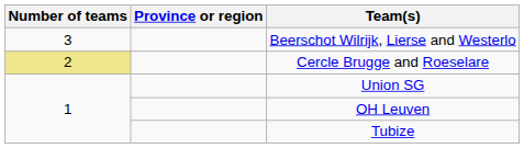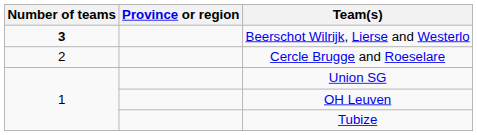Beerschot Wilrijk, Lierse and Westerlo | Number of teams: normal -> bold
Cercle Brugge and Roeselare | Number of teams: khaki background -> no background
